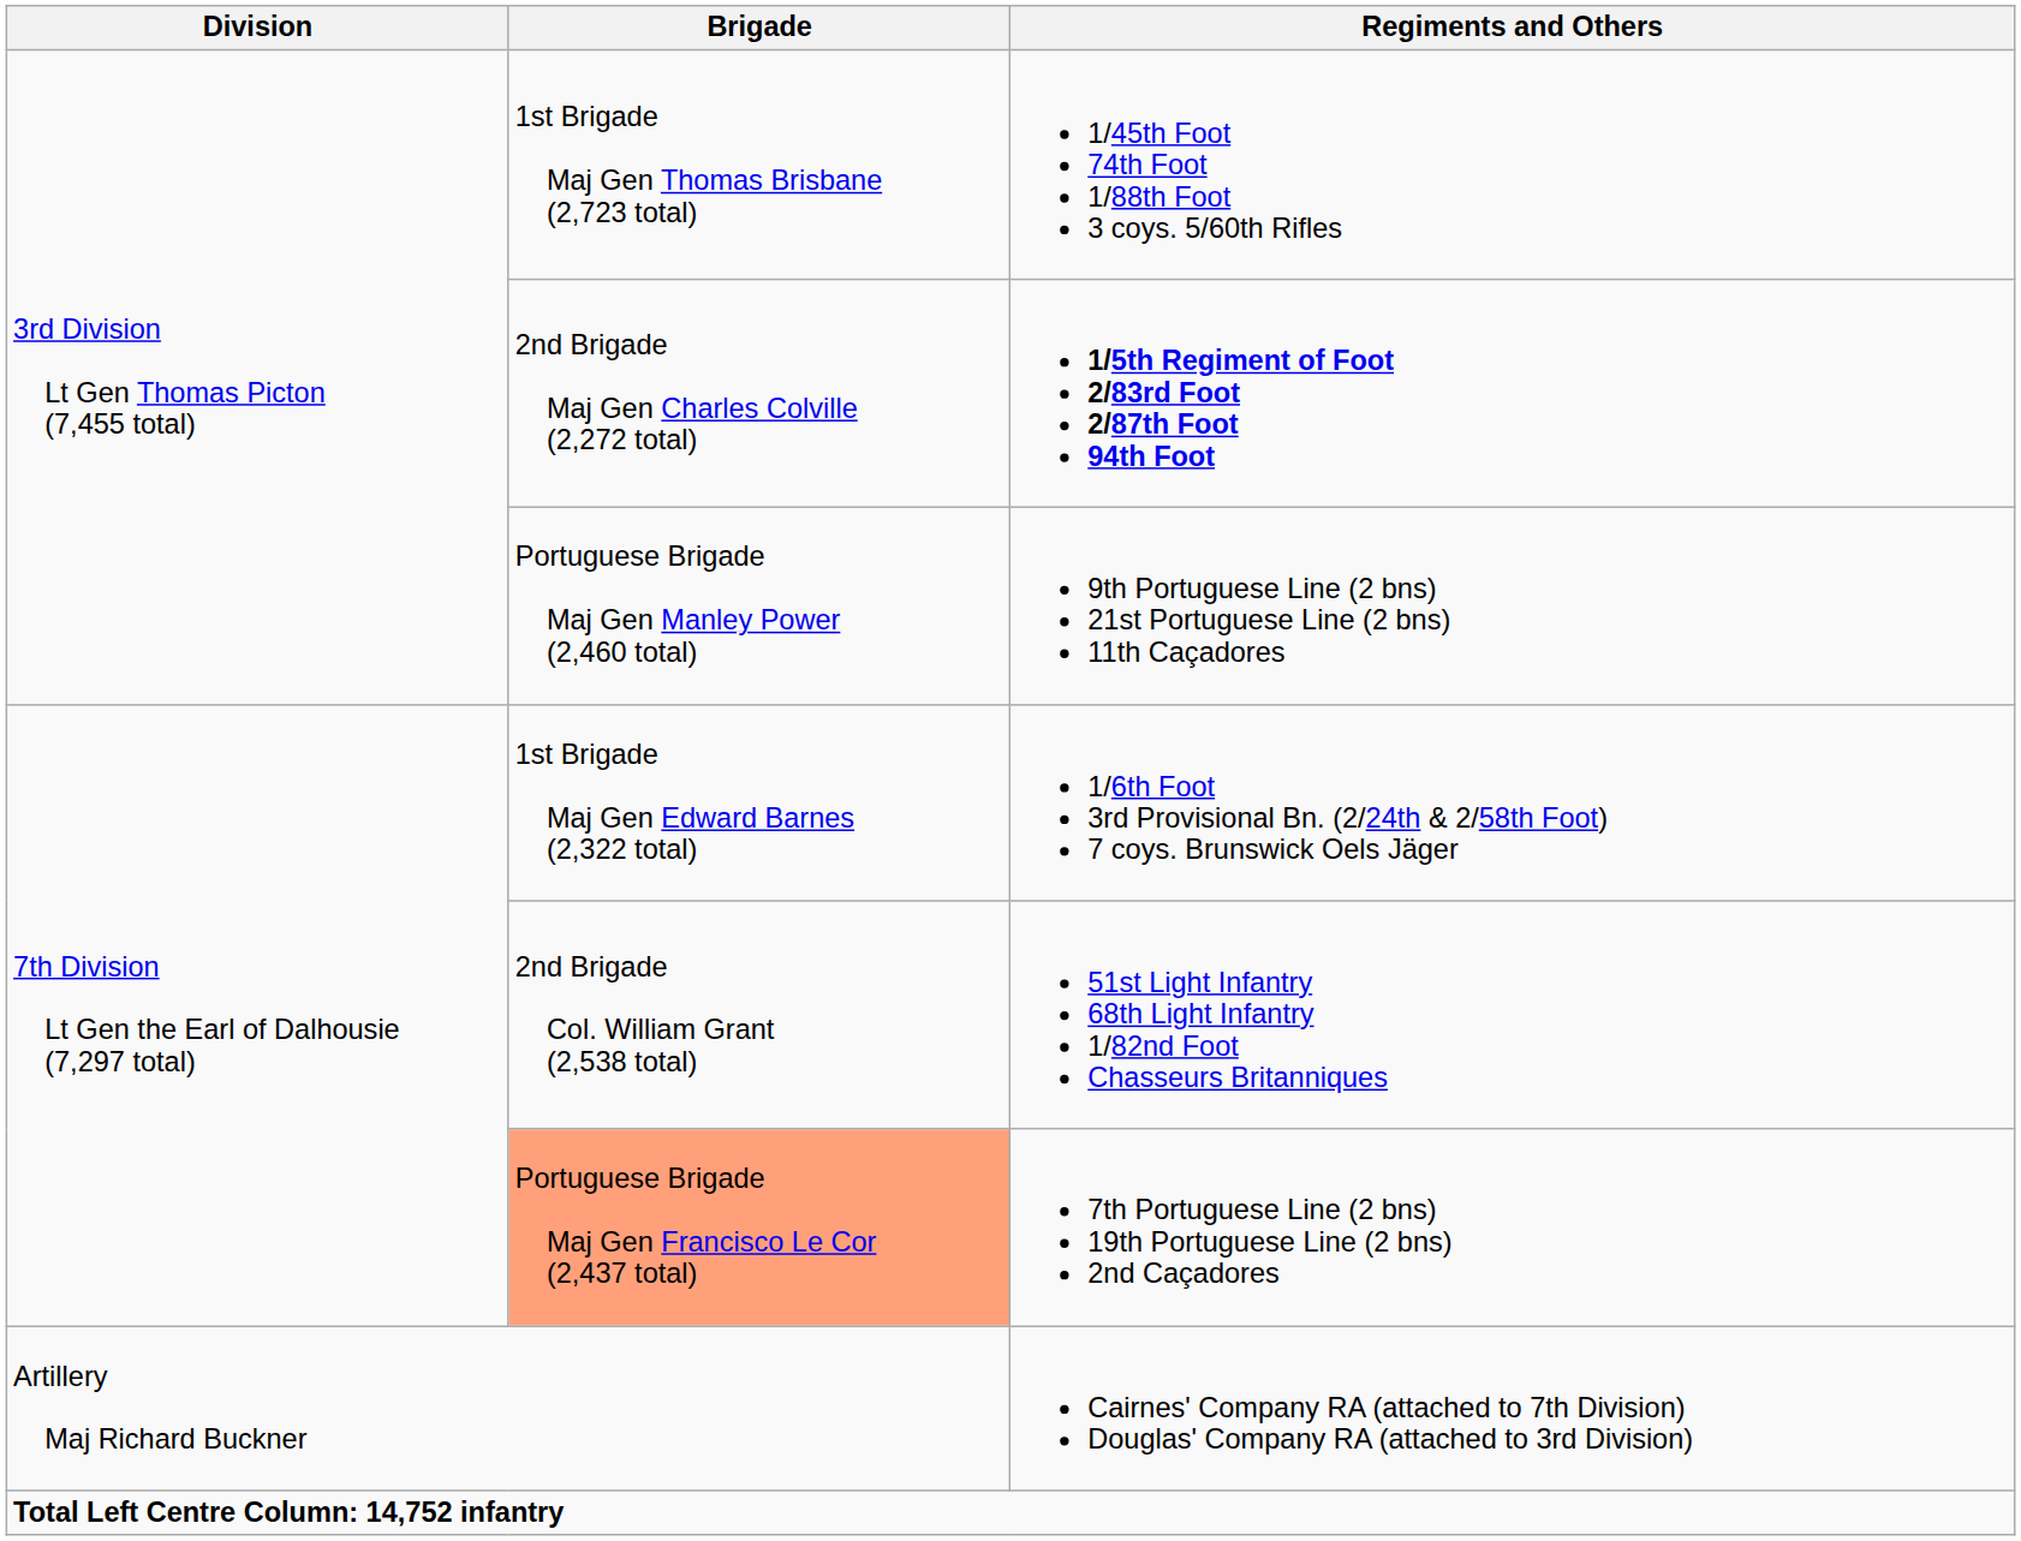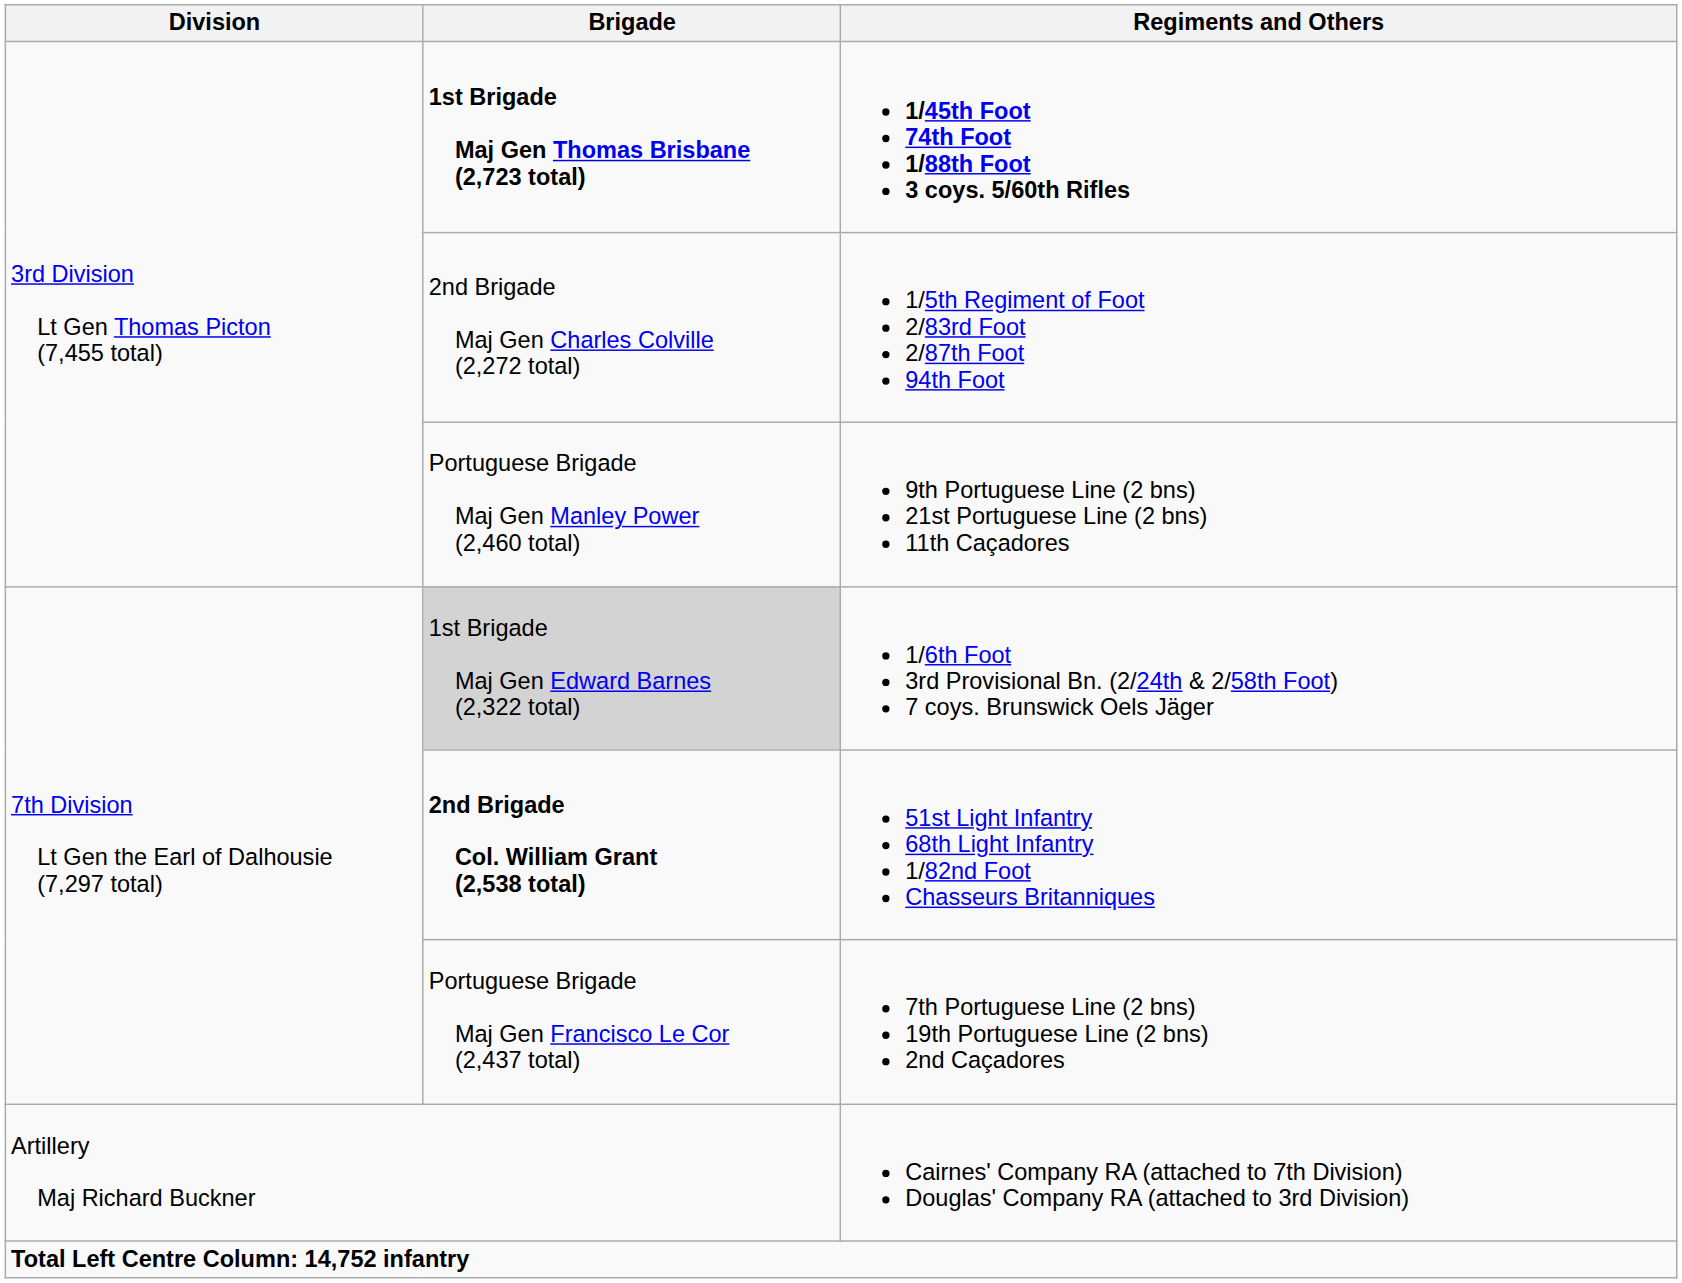1st Brigade Maj Gen Thomas Brisbane (2,723 total) | Brigade: normal -> bold
1st Brigade Maj Gen Thomas Brisbane (2,723 total) | Regiments and Others: normal -> bold
2nd Brigade Maj Gen Charles Colville (2,272 total) | Regiments and Others: bold -> normal
1st Brigade Maj Gen Edward Barnes (2,322 total) | Brigade: no background -> lightgrey background
2nd Brigade Col. William Grant (2,538 total) | Brigade: normal -> bold
Portuguese Brigade Maj Gen Francisco Le Cor (2,437 total) | Brigade: lightsalmon background -> no background
